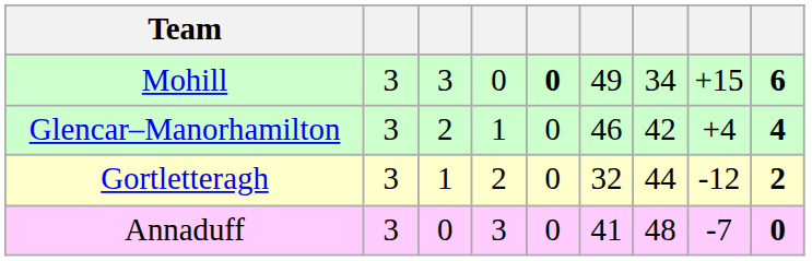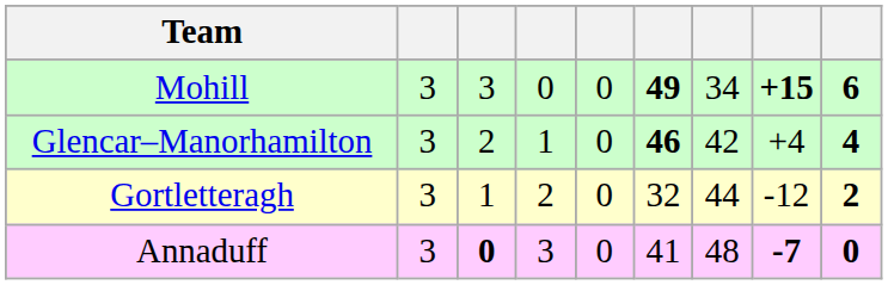Mohill | column 5: bold -> normal
Mohill | column 6: normal -> bold
Mohill | column 8: normal -> bold
Glencar–Manorhamilton | column 6: normal -> bold
Annaduff | column 3: normal -> bold
Annaduff | column 8: normal -> bold
